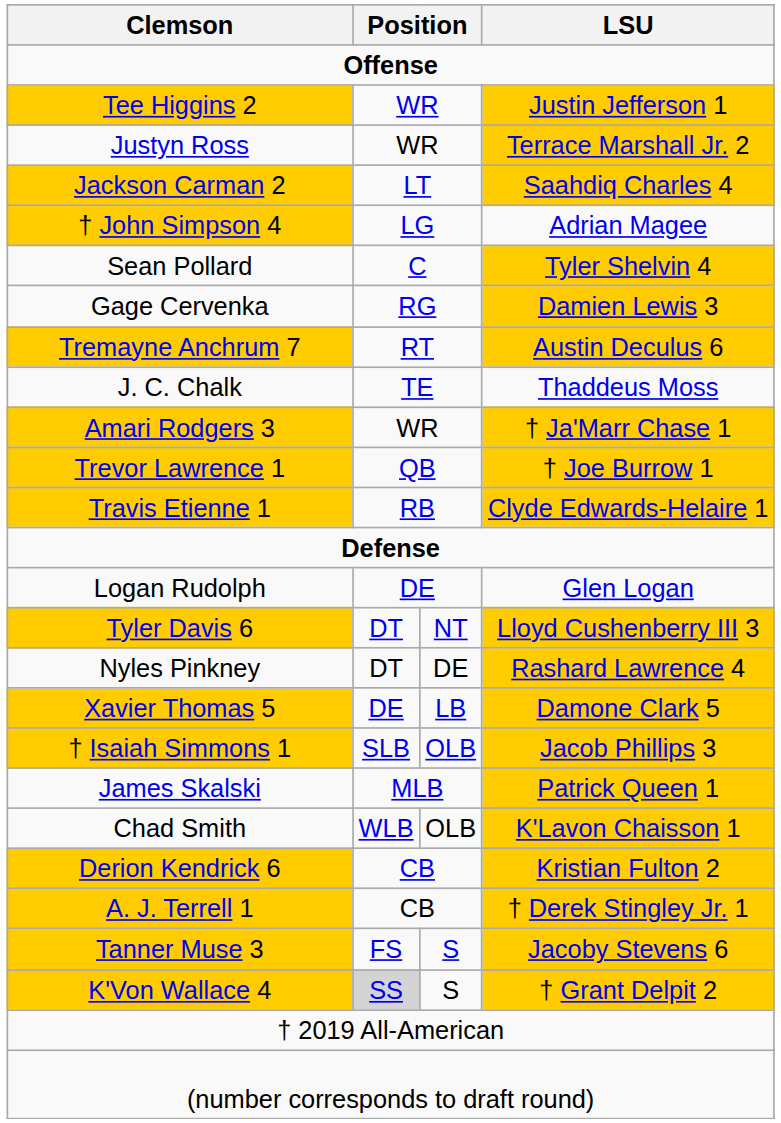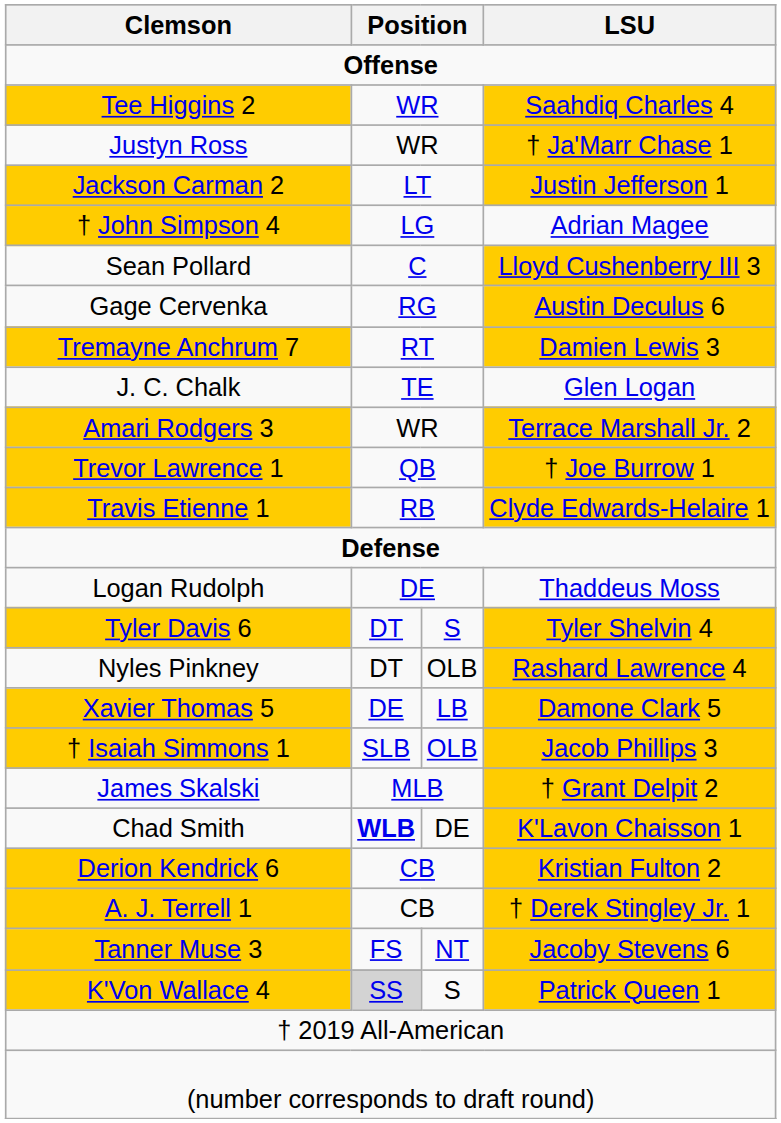Tee Higgins 2 | LSU: Justin Jefferson 1 -> Saahdiq Charles 4
Justyn Ross | LSU: Terrace Marshall Jr. 2 -> † Ja'Marr Chase 1
Jackson Carman 2 | LSU: Saahdiq Charles 4 -> Justin Jefferson 1
Sean Pollard | LSU: Tyler Shelvin 4 -> Lloyd Cushenberry III 3
Gage Cervenka | LSU: Damien Lewis 3 -> Austin Deculus 6
Tremayne Anchrum 7 | LSU: Austin Deculus 6 -> Damien Lewis 3
J. C. Chalk | LSU: Thaddeus Moss -> Glen Logan
Amari Rodgers 3 | LSU: † Ja'Marr Chase 1 -> Terrace Marshall Jr. 2
Logan Rudolph | LSU: Glen Logan -> Thaddeus Moss
Tyler Davis 6 | column 3: NT -> S
Tyler Davis 6 | LSU: Lloyd Cushenberry III 3 -> Tyler Shelvin 4
Nyles Pinkney | column 3: DE -> OLB
James Skalski | LSU: Patrick Queen 1 -> † Grant Delpit 2
Chad Smith | column 2: normal -> bold
Chad Smith | column 3: OLB -> DE
Tanner Muse 3 | column 3: S -> NT
K'Von Wallace 4 | LSU: † Grant Delpit 2 -> Patrick Queen 1
